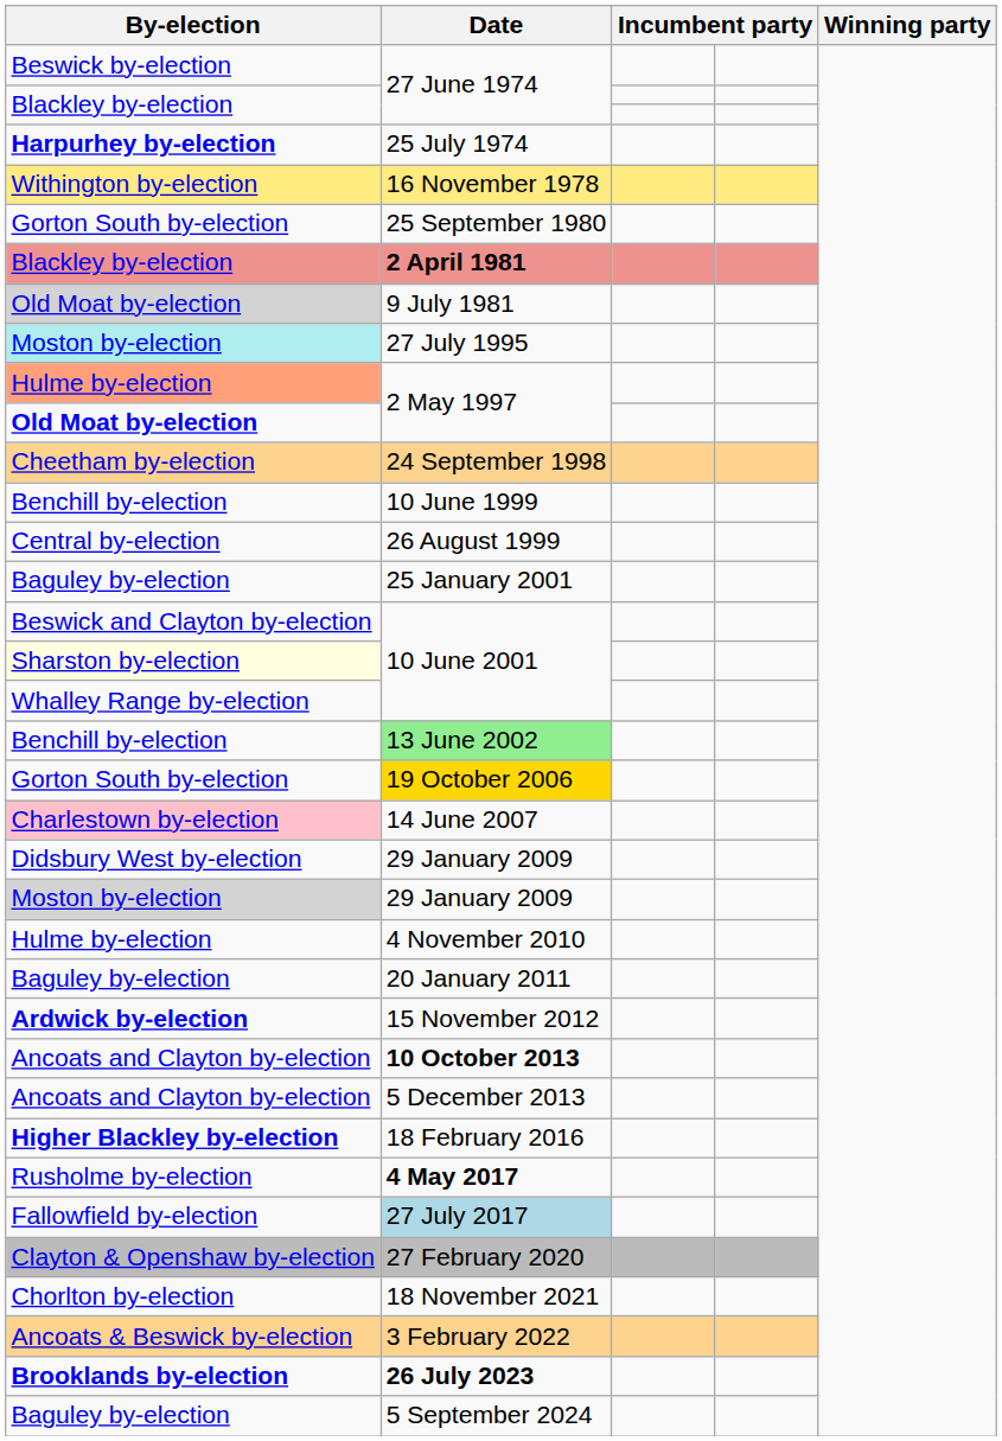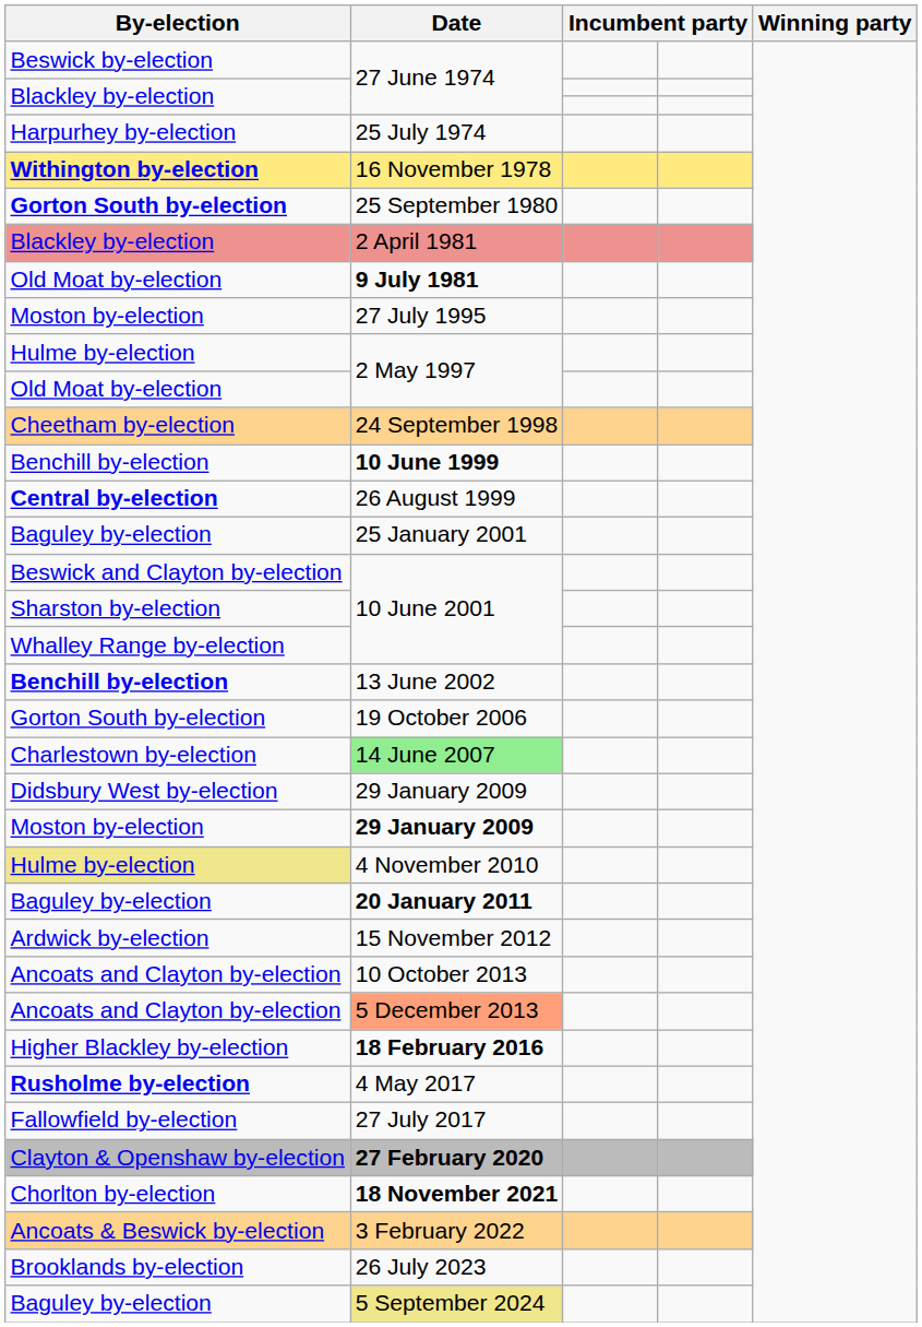25 July 1974 | By-election: bold -> normal
16 November 1978 | By-election: normal -> bold
25 September 1980 | By-election: normal -> bold
2 April 1981 | Date: bold -> normal
9 July 1981 | By-election: lightgrey background -> no background
9 July 1981 | Date: normal -> bold
27 July 1995 | By-election: paleturquoise background -> no background
Hulme by-election / 2 May 1997 | By-election: lightsalmon background -> no background
Old Moat by-election / 2 May 1997 | By-election: bold -> normal
10 June 1999 | Date: normal -> bold
26 August 1999 | By-election: normal -> bold
Sharston by-election / 10 June 2001 | By-election: lightyellow background -> no background
13 June 2002 | By-election: normal -> bold
13 June 2002 | Date: lightgreen background -> no background
19 October 2006 | Date: gold background -> no background
14 June 2007 | By-election: pink background -> no background
14 June 2007 | Date: no background -> lightgreen background
Moston by-election / 29 January 2009 | By-election: lightgrey background -> no background
Moston by-election / 29 January 2009 | Date: normal -> bold
4 November 2010 | By-election: no background -> khaki background
20 January 2011 | Date: normal -> bold
15 November 2012 | By-election: bold -> normal
10 October 2013 | Date: bold -> normal
5 December 2013 | Date: no background -> lightsalmon background
18 February 2016 | By-election: bold -> normal
18 February 2016 | Date: normal -> bold
4 May 2017 | By-election: normal -> bold
4 May 2017 | Date: bold -> normal
27 July 2017 | Date: lightblue background -> no background
27 February 2020 | Date: normal -> bold
18 November 2021 | Date: normal -> bold
26 July 2023 | By-election: bold -> normal
26 July 2023 | Date: bold -> normal
5 September 2024 | Date: no background -> khaki background
